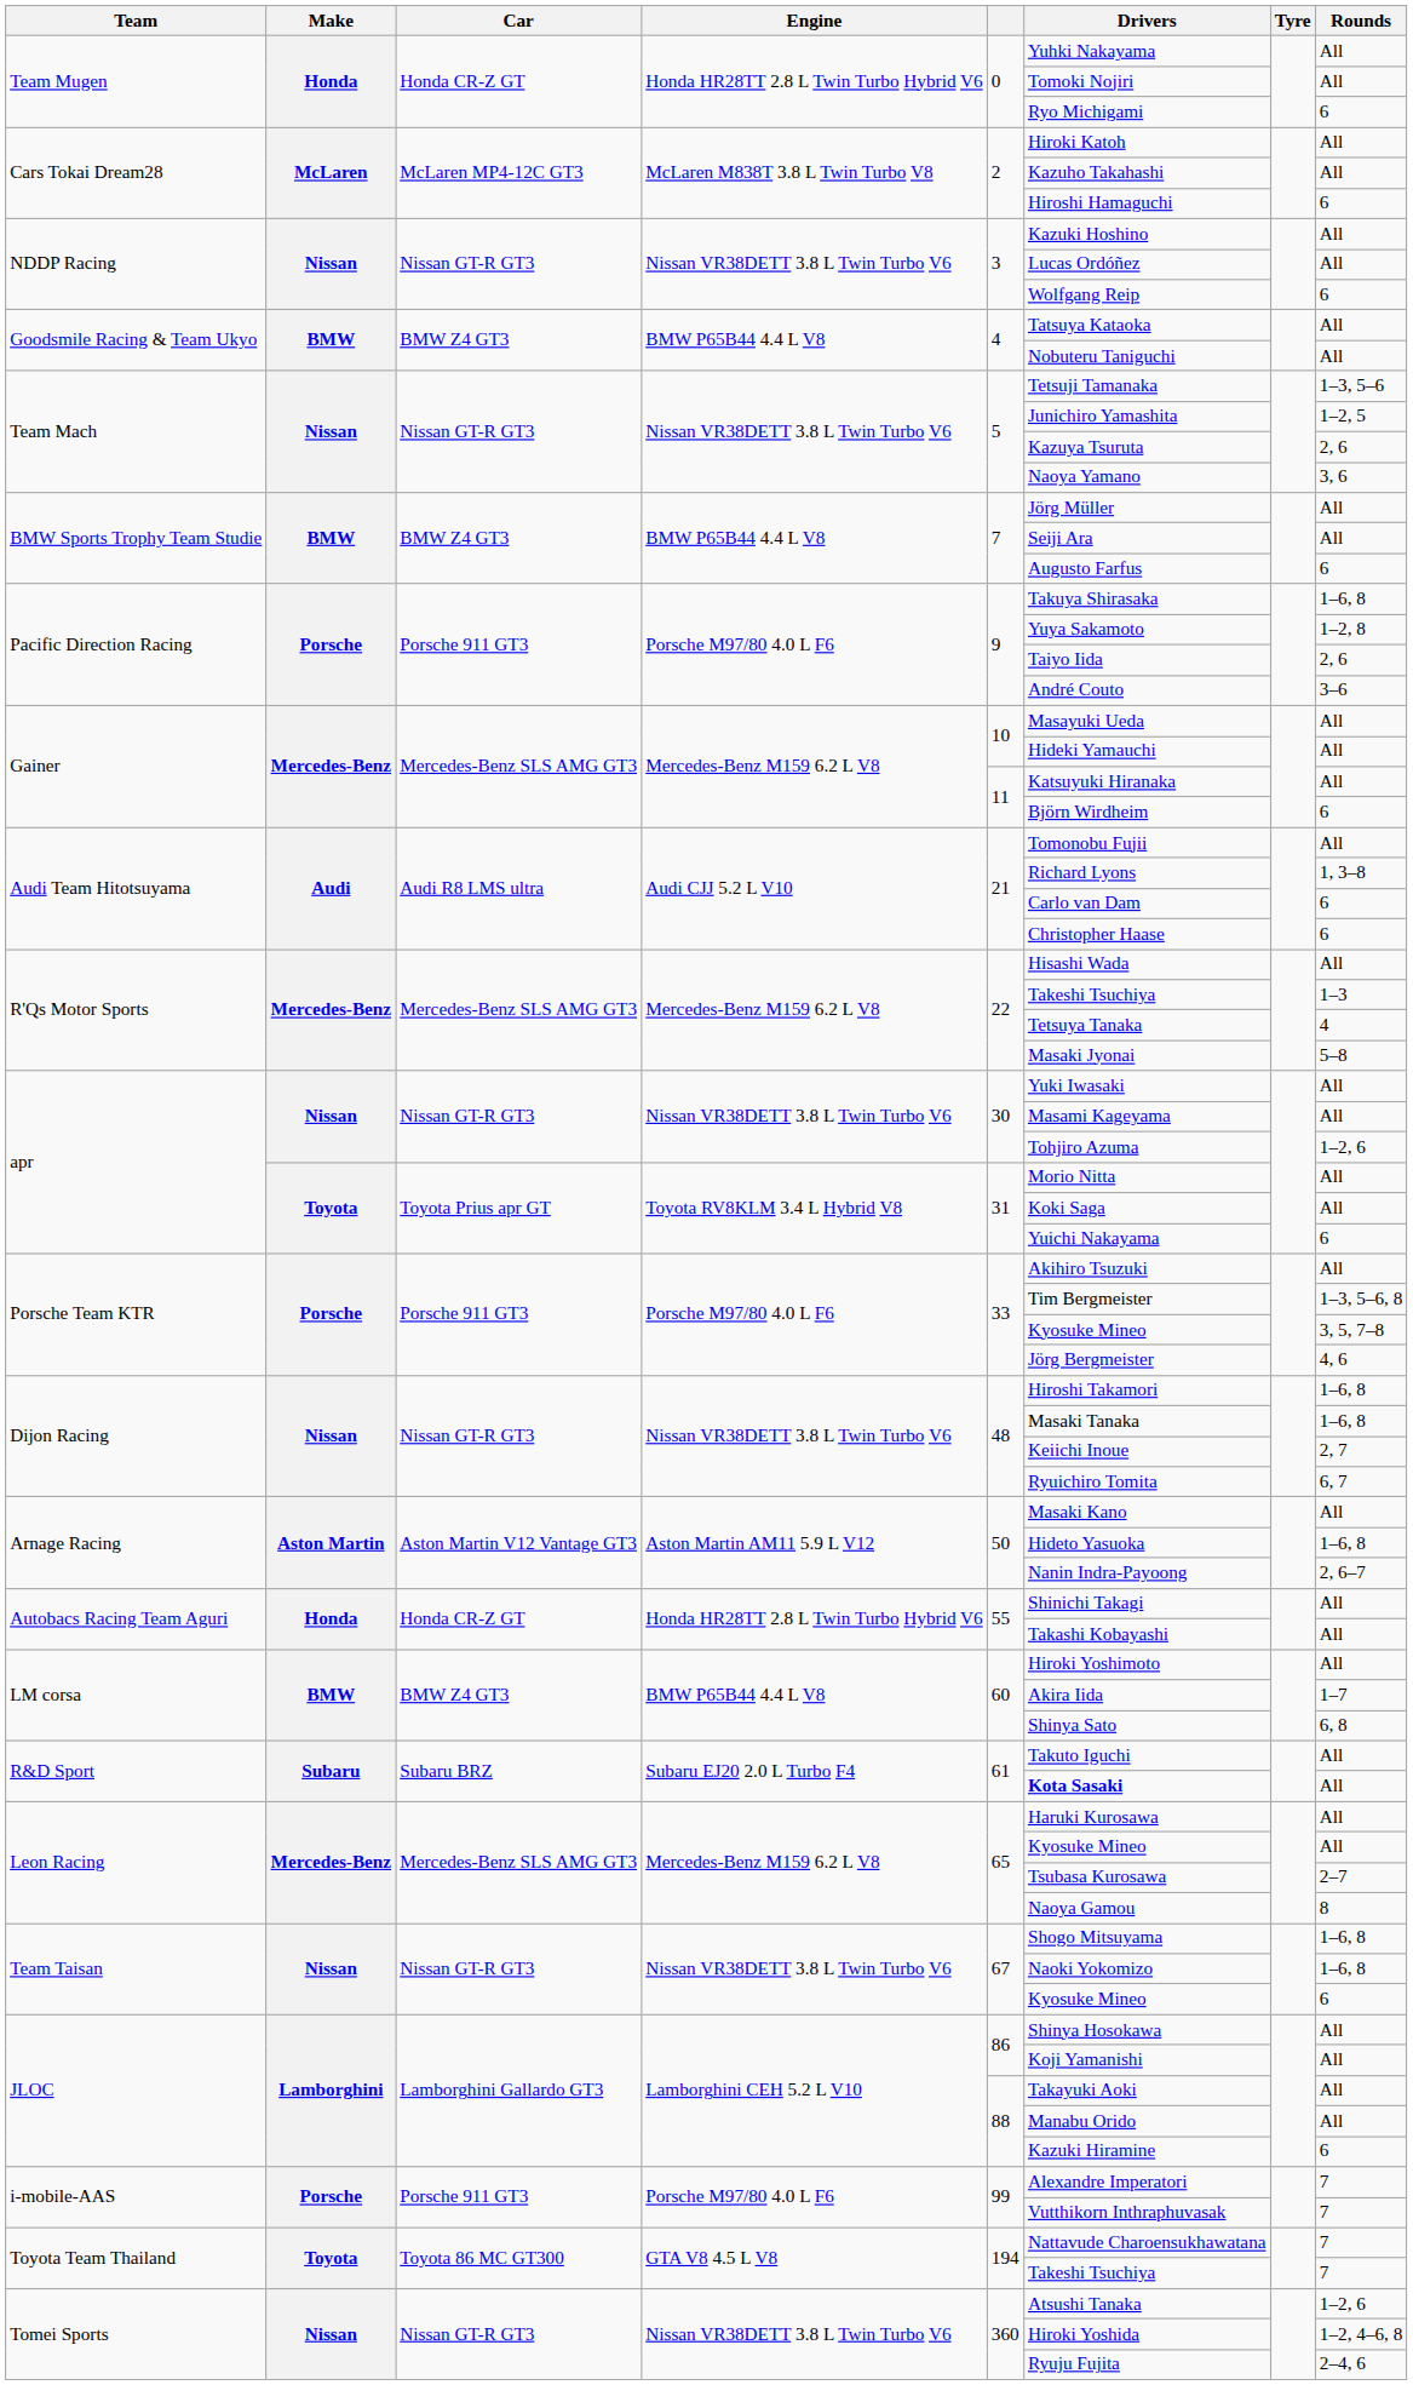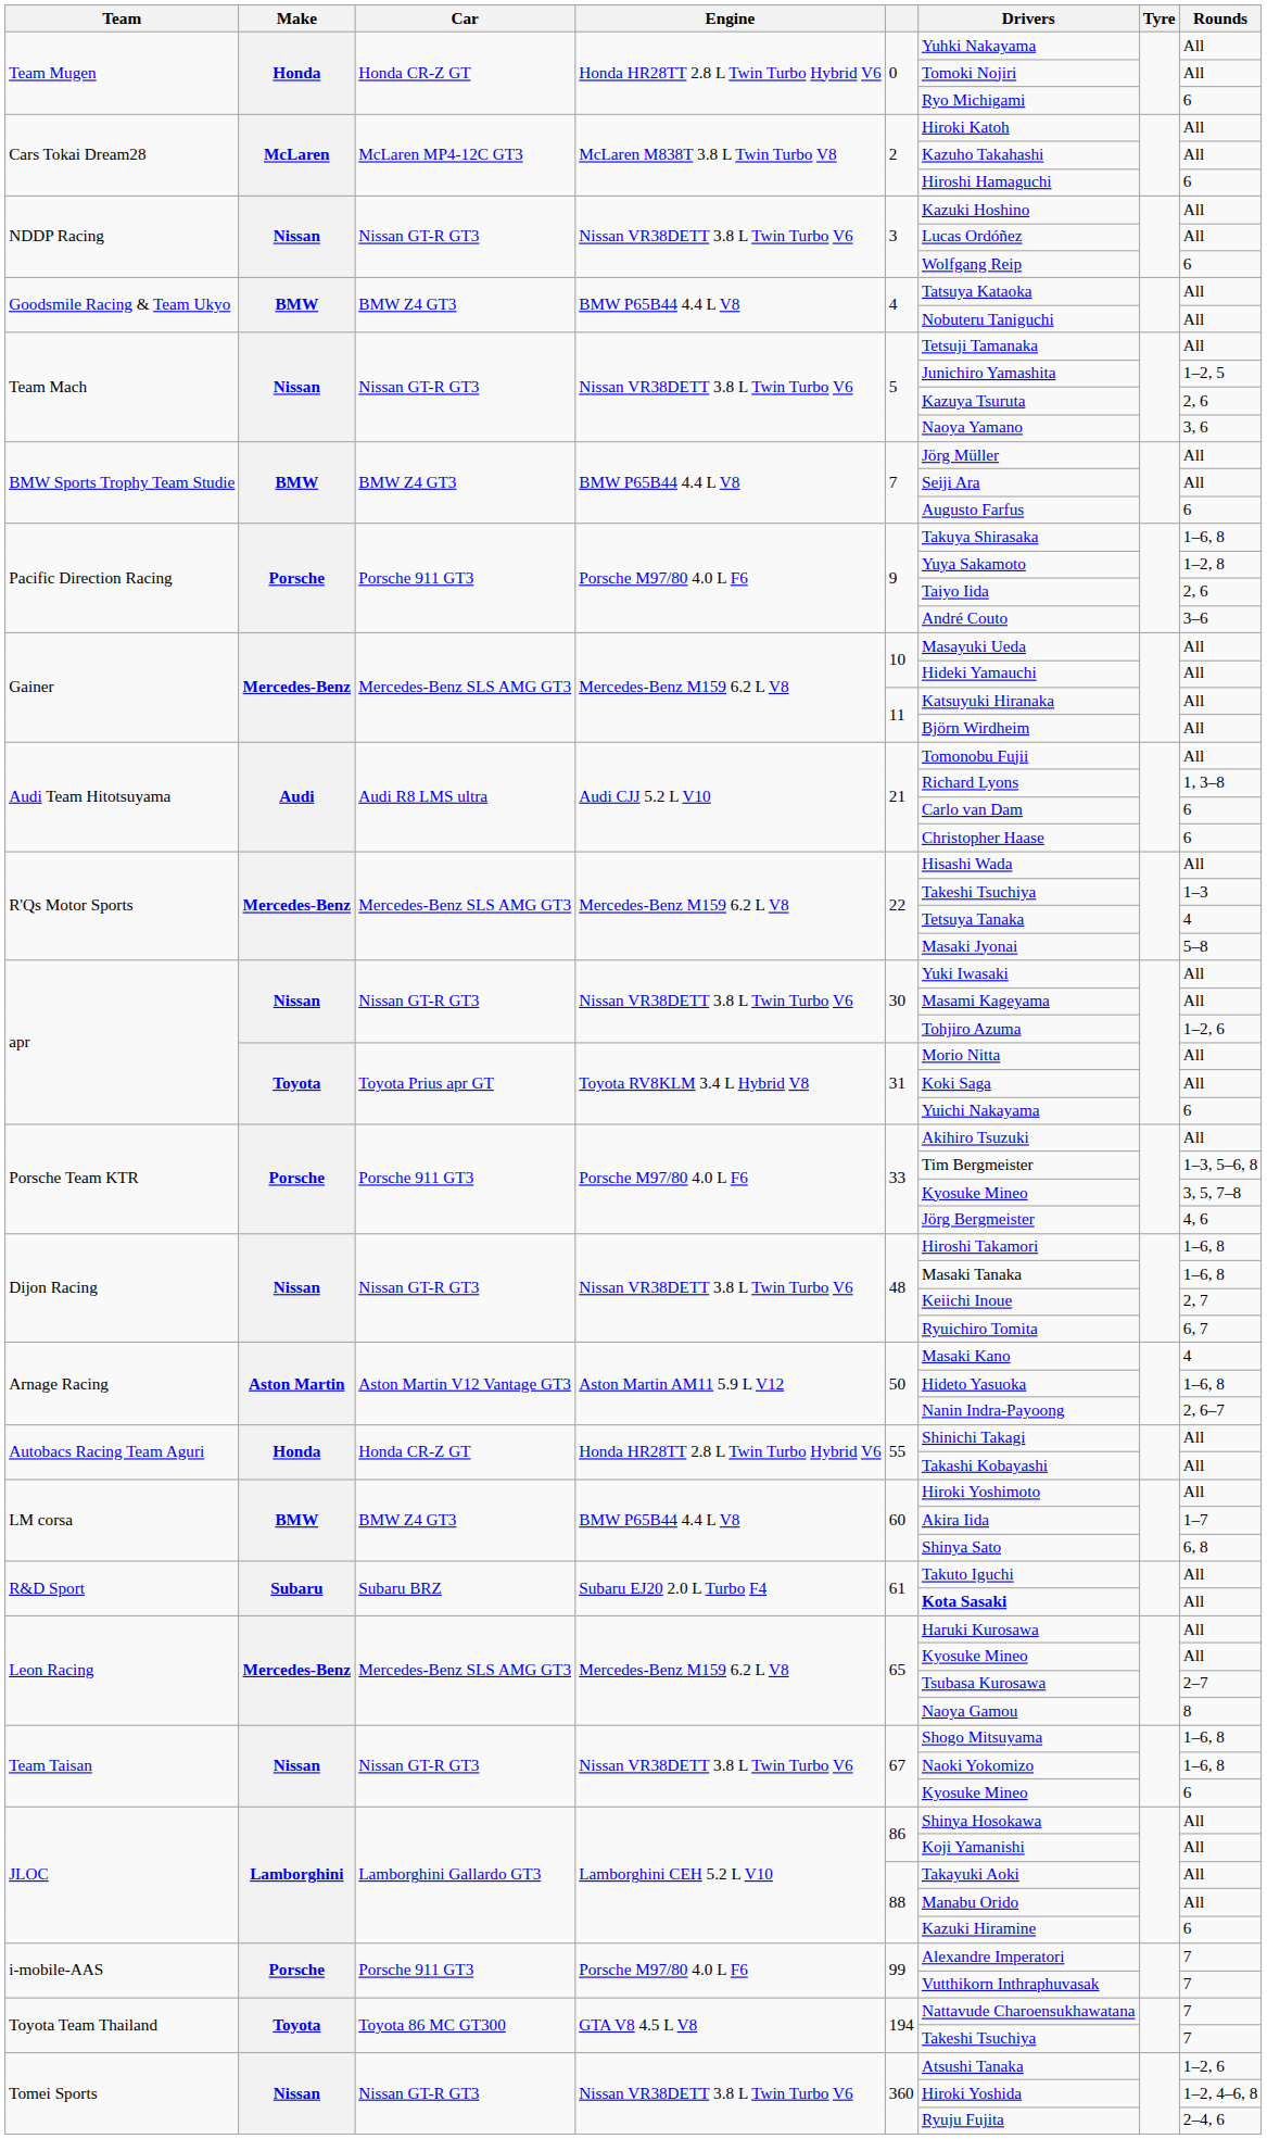row 13 | Rounds: 1–3, 5–6 -> All
row 27 | Rounds: 6 -> All
row 50 | Rounds: All -> 4
